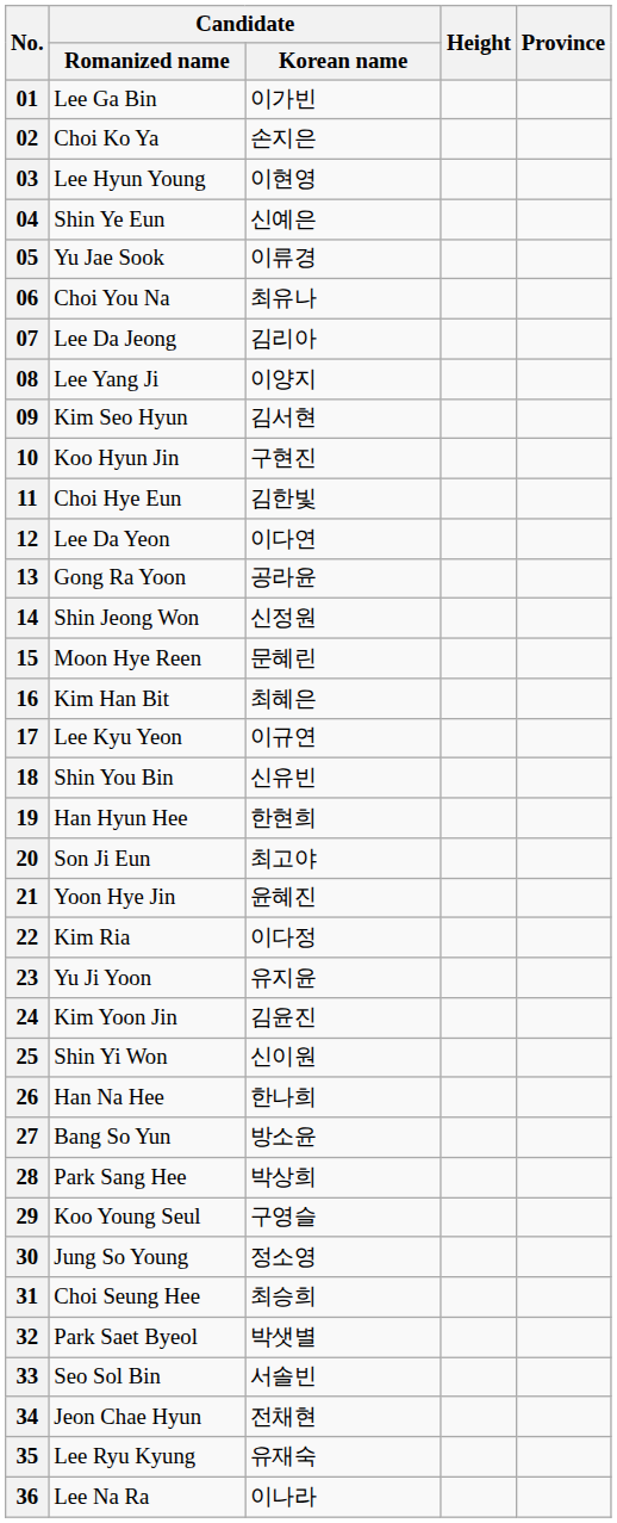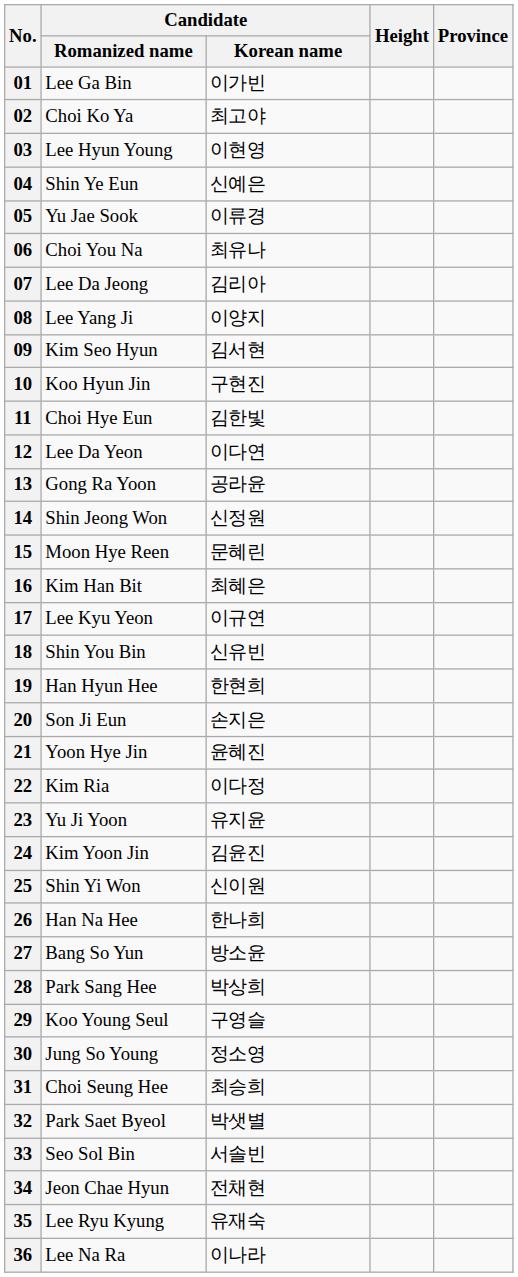02 | Candidate / Korean name: 손지은 -> 최고야
20 | Candidate / Korean name: 최고야 -> 손지은
